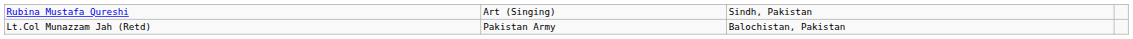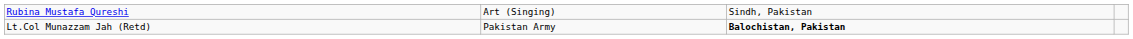Lt.Col Munazzam Jah (Retd) | column 3: normal -> bold
